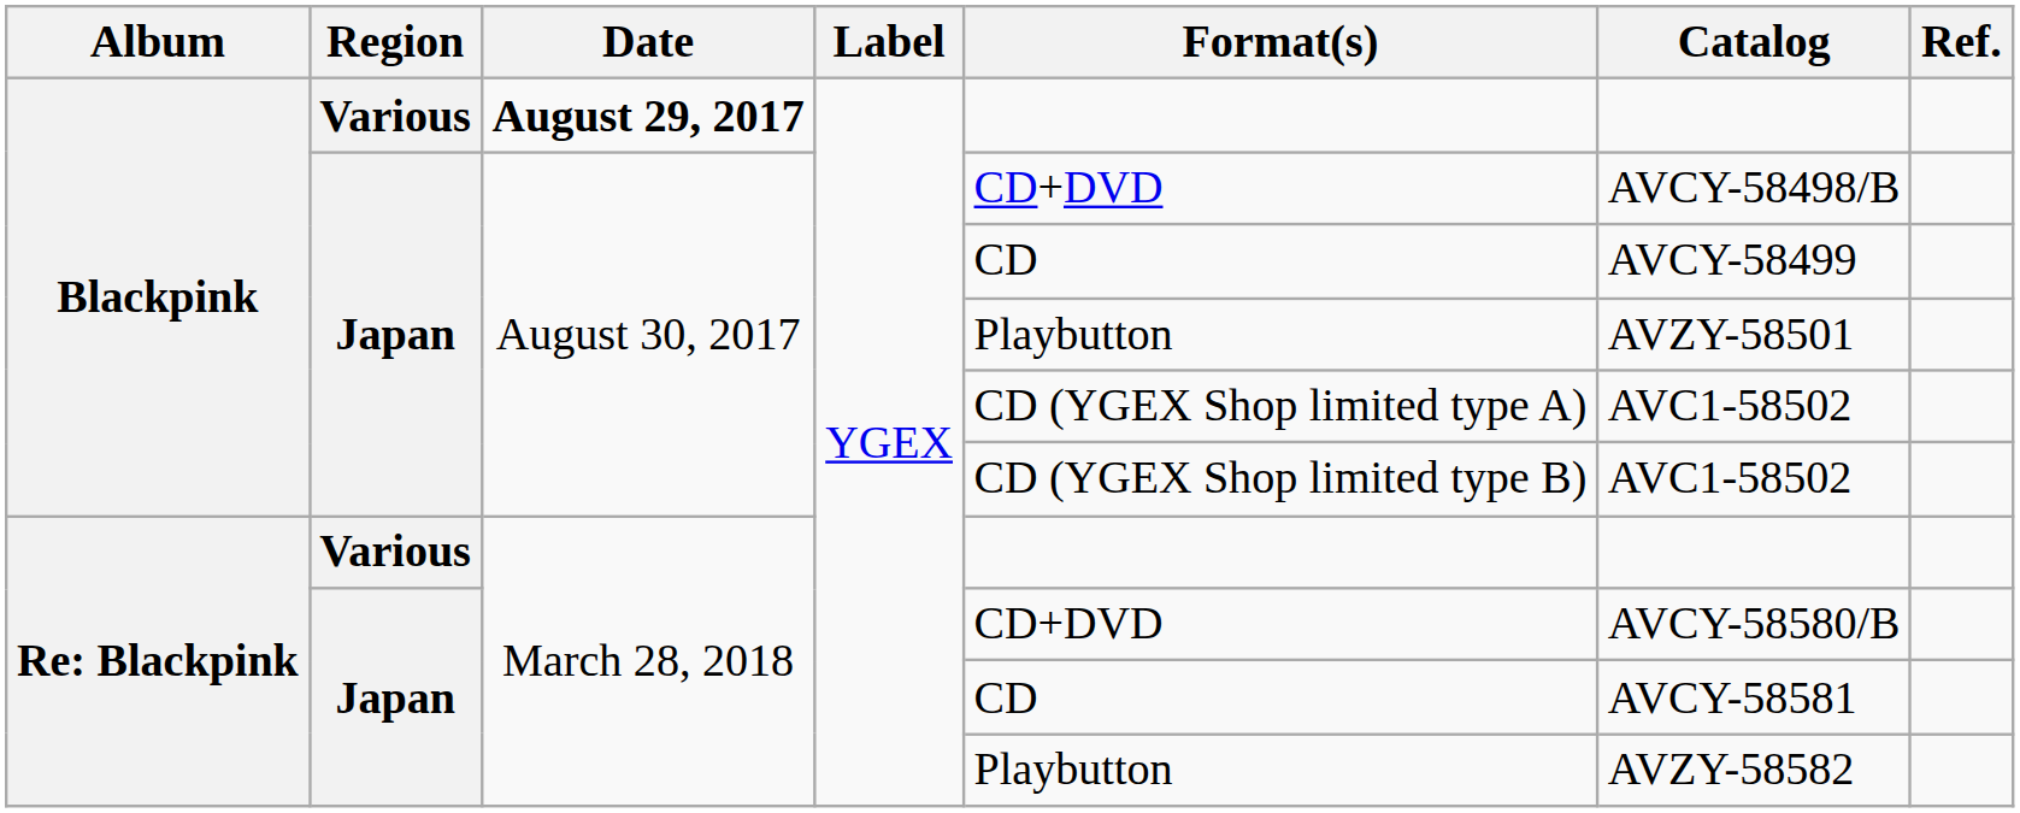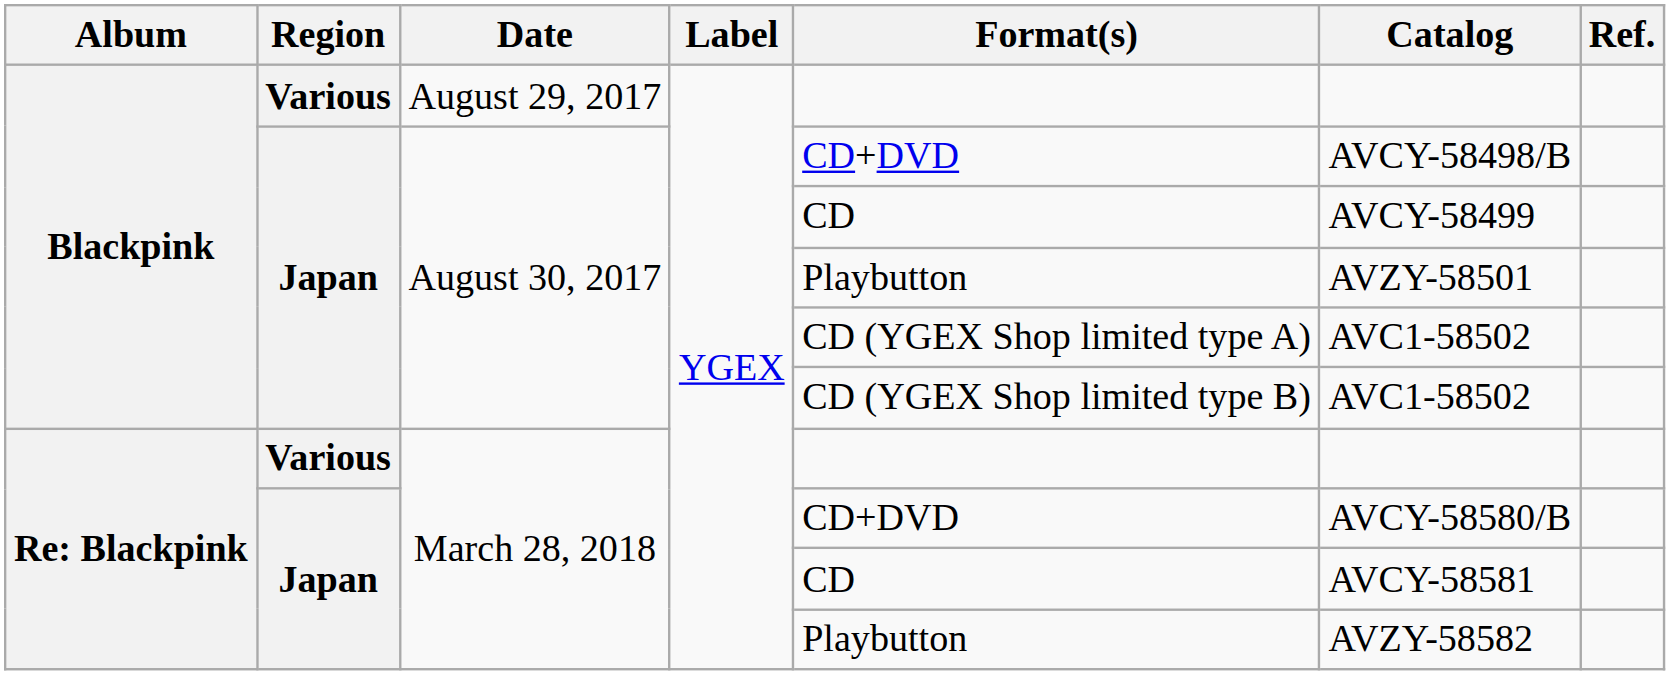August 29, 2017 | Date: bold -> normal
